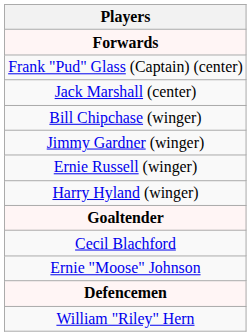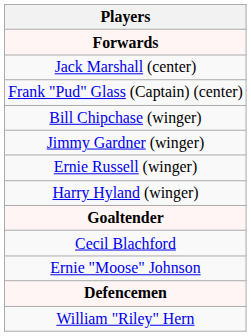row 3 | column 1: Frank "Pud" Glass (Captain) (center) -> Jack Marshall (center)
row 4 | column 1: Jack Marshall (center) -> Frank "Pud" Glass (Captain) (center)
